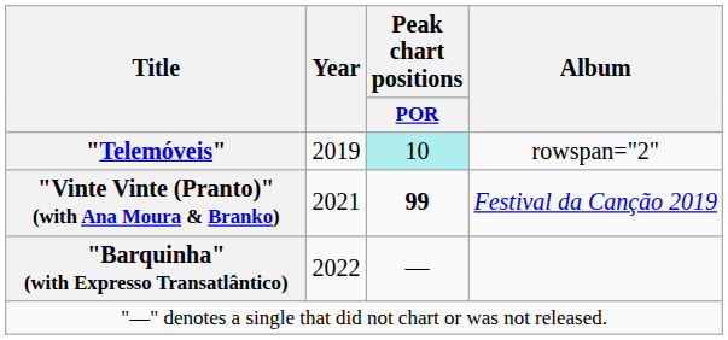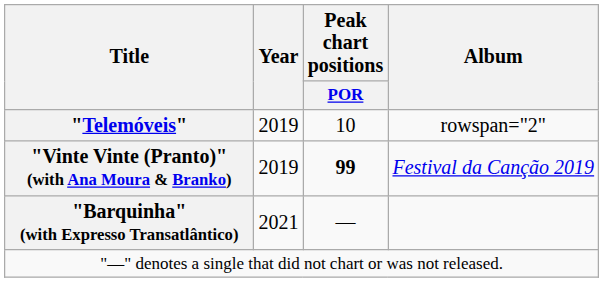"Telemóveis" | Peak chart positions / POR: paleturquoise background -> no background
"Vinte Vinte (Pranto)" (with Ana Moura & Branko) | Year: 2021 -> 2019
"Barquinha" (with Expresso Transatlântico) | Year: 2022 -> 2021
